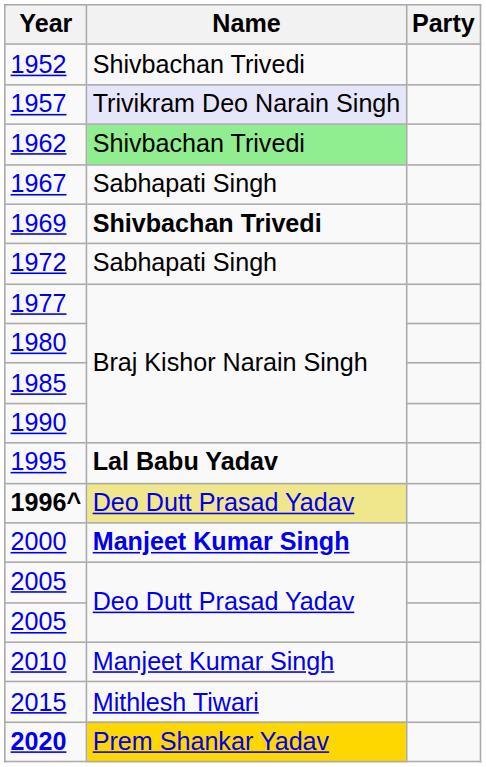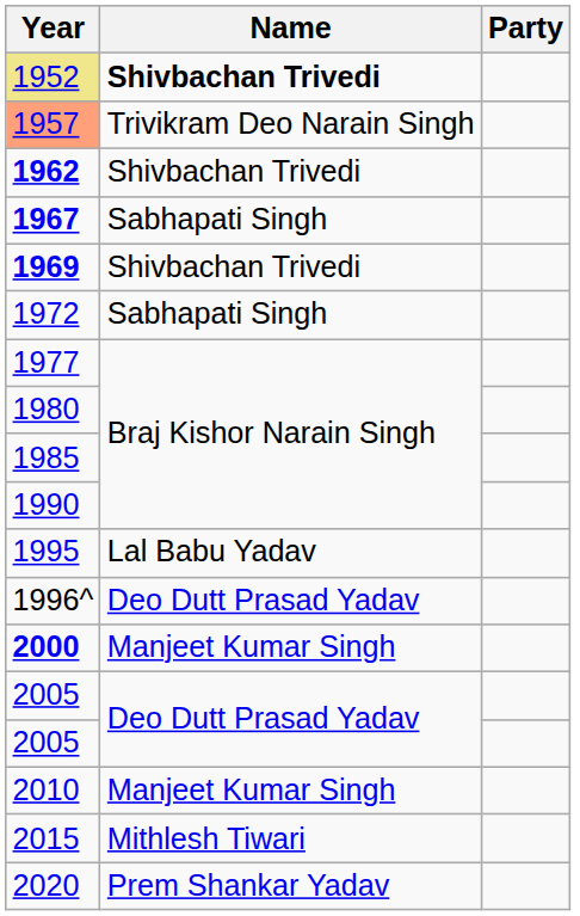1952 | Year: no background -> khaki background
1952 | Name: normal -> bold
1957 | Year: no background -> lightsalmon background
1957 | Name: lavender background -> no background
1962 | Year: normal -> bold
1962 | Name: lightgreen background -> no background
1967 | Year: normal -> bold
1969 | Year: normal -> bold
1969 | Name: bold -> normal
1995 | Name: bold -> normal
1996^ | Year: bold -> normal
1996^ | Name: khaki background -> no background
2000 | Year: normal -> bold
2000 | Name: bold -> normal
2020 | Year: bold -> normal
2020 | Name: gold background -> no background
